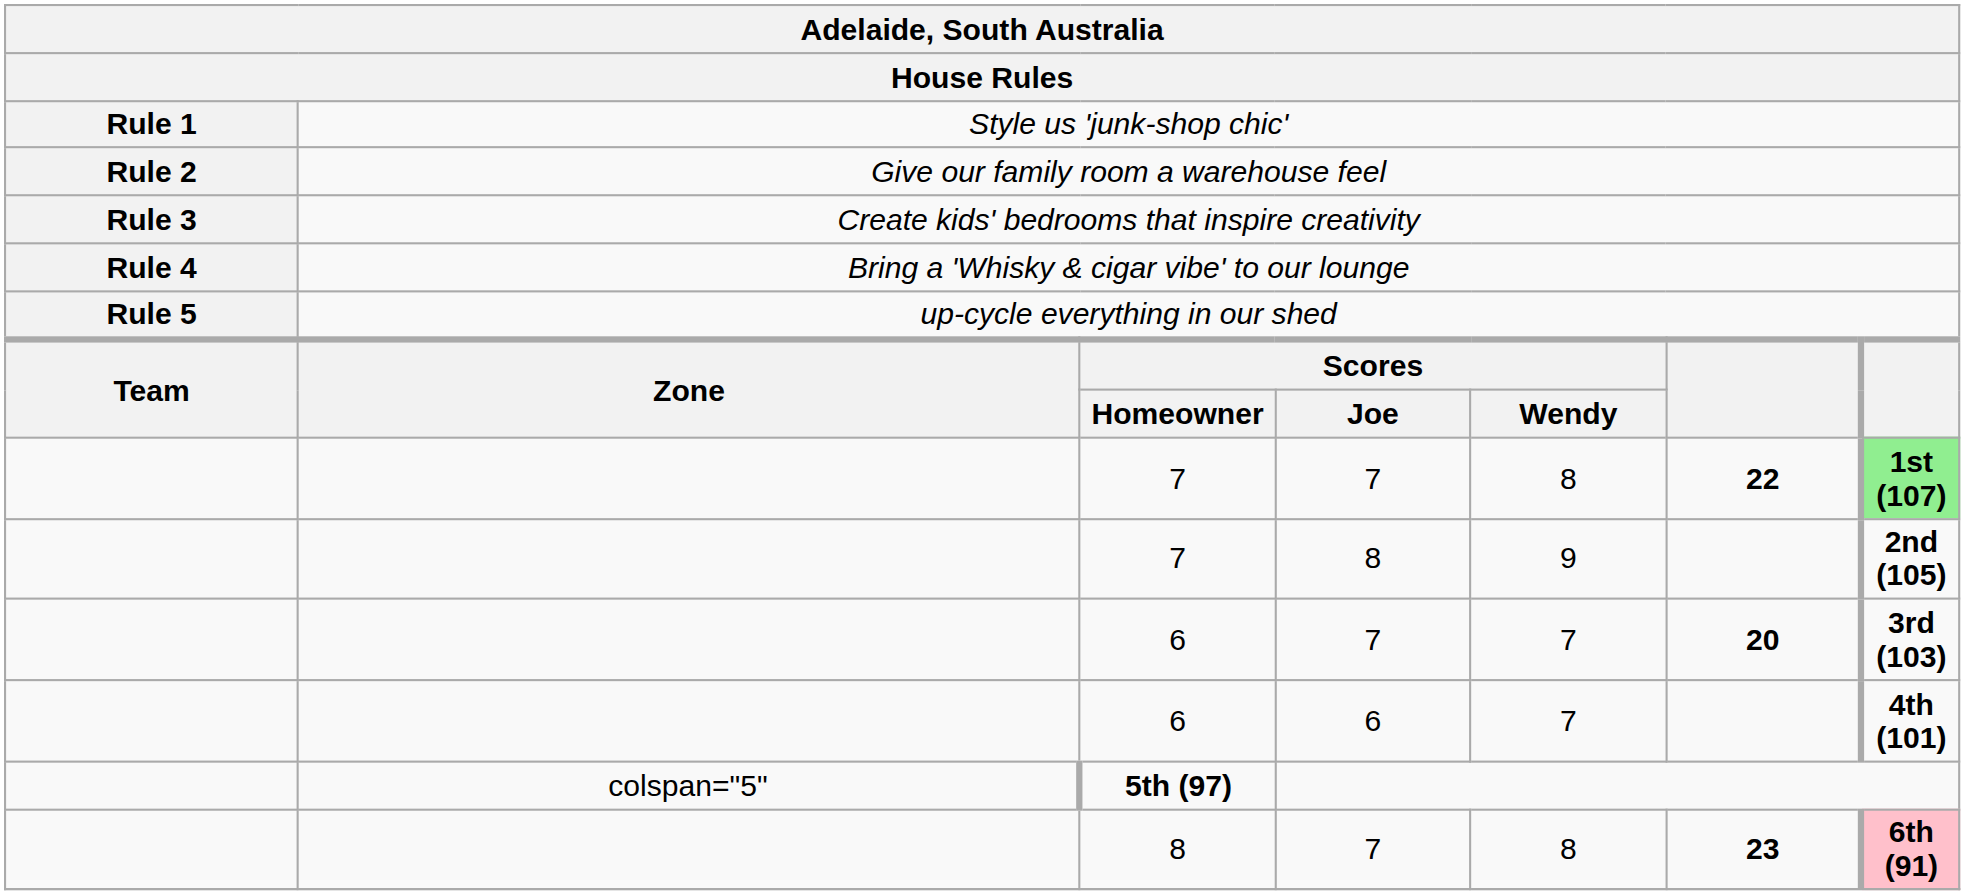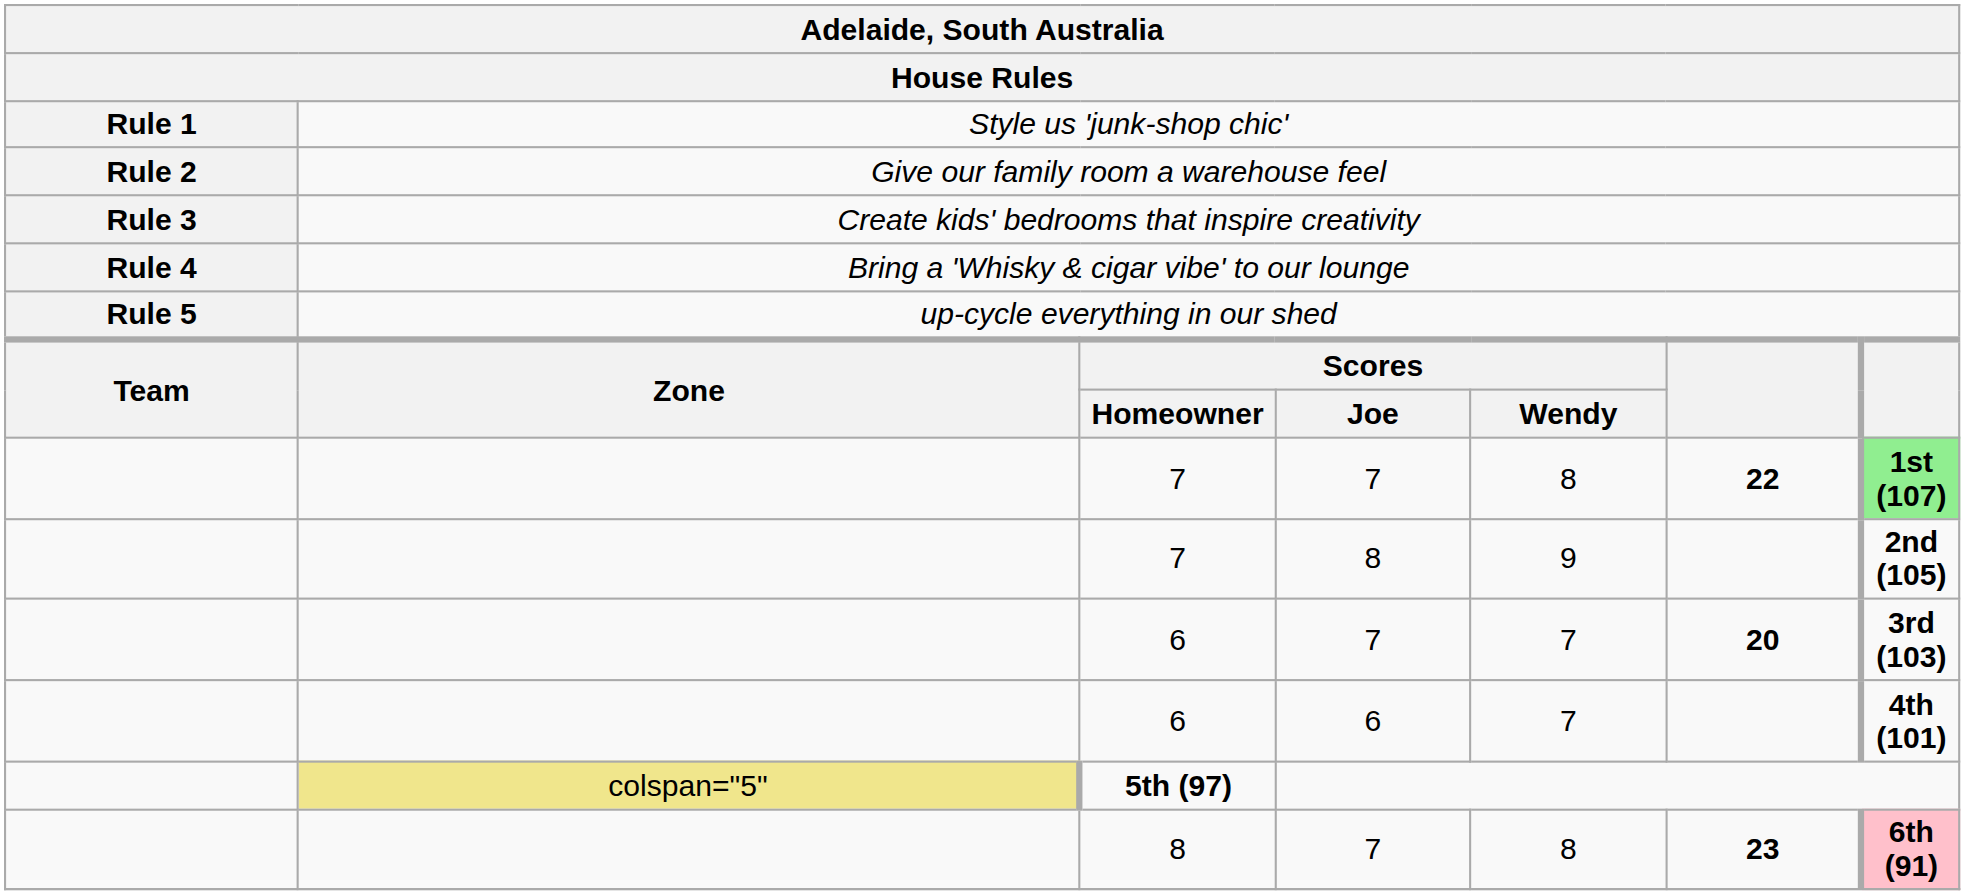5th (97) | column 2: no background -> khaki background
